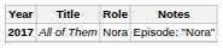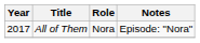row 2 | Year: bold -> normal
